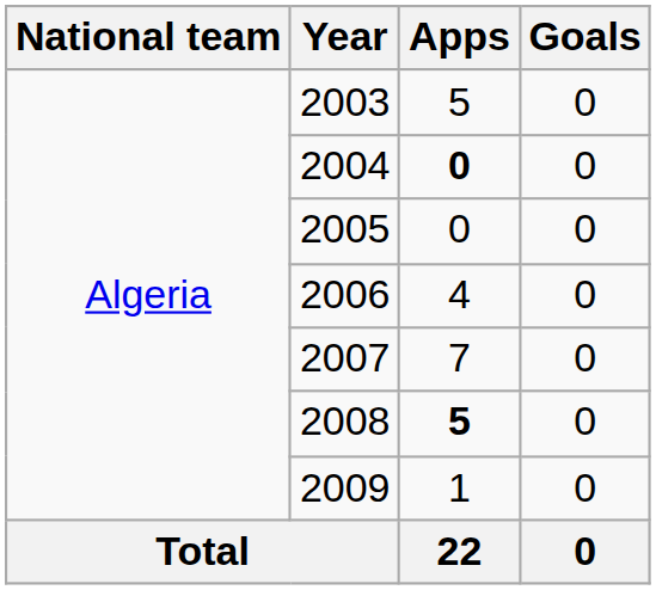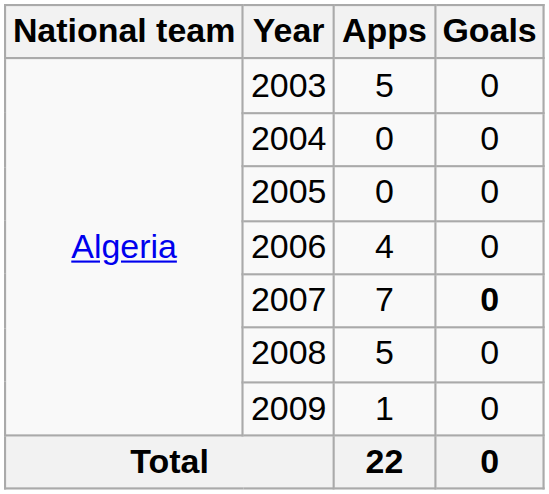2004 | Apps: bold -> normal
2007 | Goals: normal -> bold
2008 | Apps: bold -> normal
